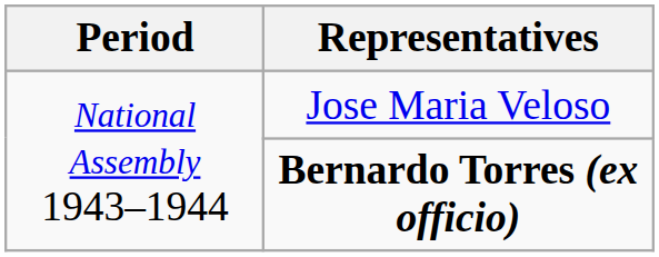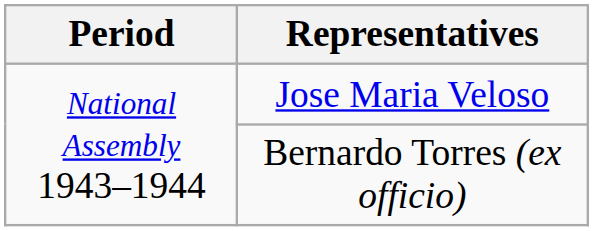Bernardo Torres (ex officio) | Representatives: bold -> normal
